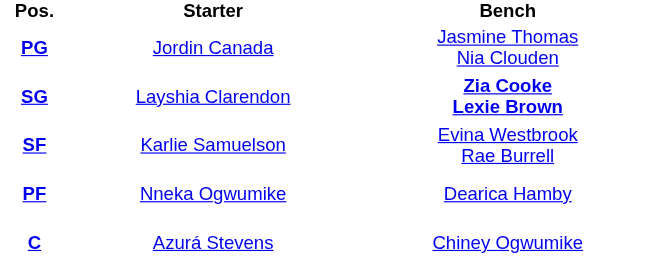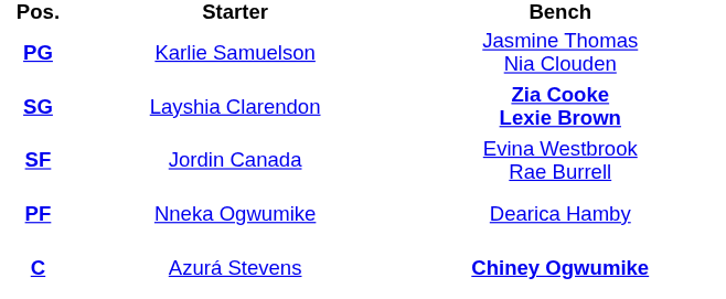PG | Starter: Jordin Canada -> Karlie Samuelson
SF | Starter: Karlie Samuelson -> Jordin Canada
C | Bench: normal -> bold
